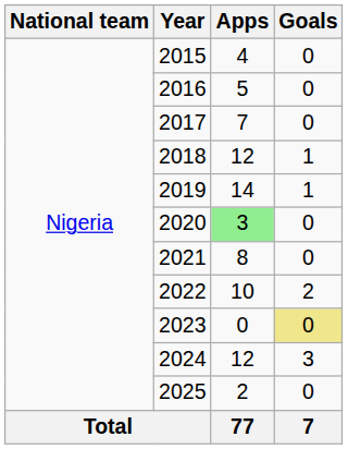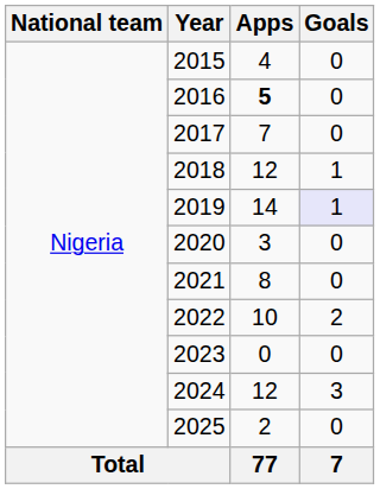2016 | Apps: normal -> bold
2019 | Goals: no background -> lavender background
2020 | Apps: lightgreen background -> no background
2023 | Goals: khaki background -> no background
